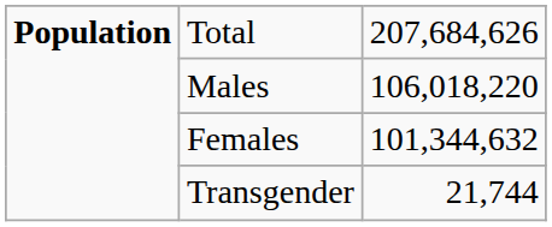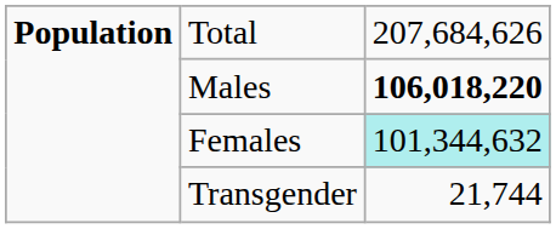Males | column 3: normal -> bold
Females | column 3: no background -> paleturquoise background
